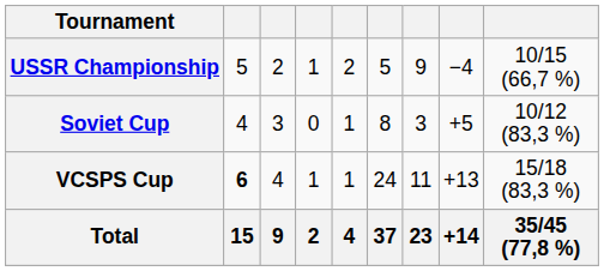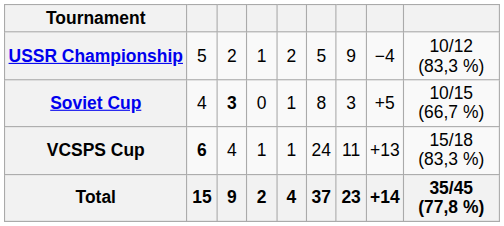USSR Championship | column 9: 10/15 (66,7 %) -> 10/12 (83,3 %)
Soviet Cup | column 3: normal -> bold
Soviet Cup | column 9: 10/12 (83,3 %) -> 10/15 (66,7 %)
